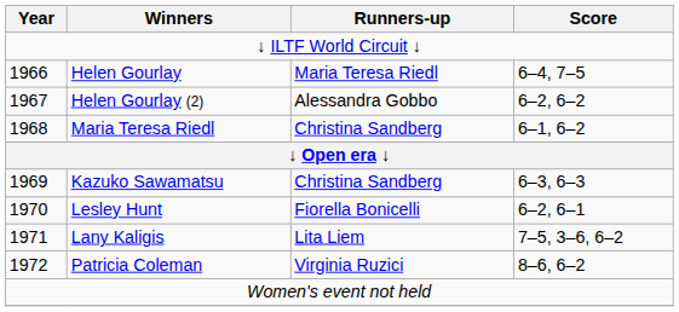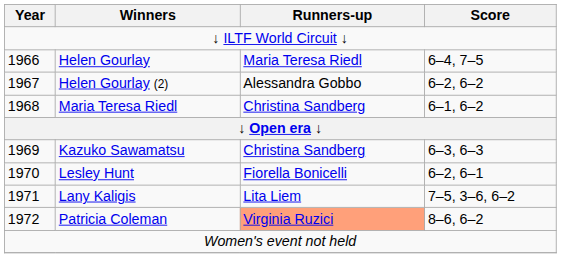Patricia Coleman | Runners-up: no background -> lightsalmon background
